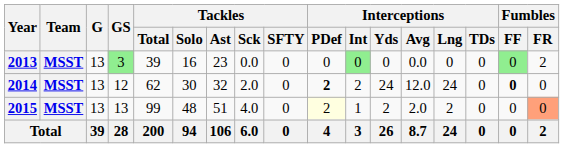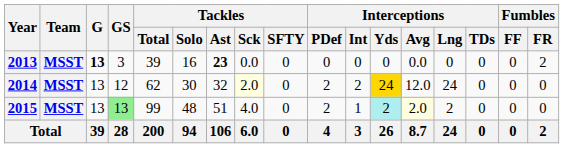2013 | G: normal -> bold
2013 | GS: lightgreen background -> no background
2013 | Tackles / Ast: normal -> bold
2013 | Interceptions / Int: lightgreen background -> no background
2013 | Fumbles / FF: lightgreen background -> no background
2014 | Tackles / Sck: no background -> lightyellow background
2014 | Interceptions / PDef: bold -> normal
2014 | Interceptions / Yds: no background -> gold background
2014 | Fumbles / FF: bold -> normal
2015 | GS: no background -> lightgreen background
2015 | Interceptions / PDef: lightyellow background -> no background
2015 | Interceptions / Yds: no background -> paleturquoise background
2015 | Interceptions / Avg: no background -> lightyellow background
2015 | Fumbles / FR: lightsalmon background -> no background
